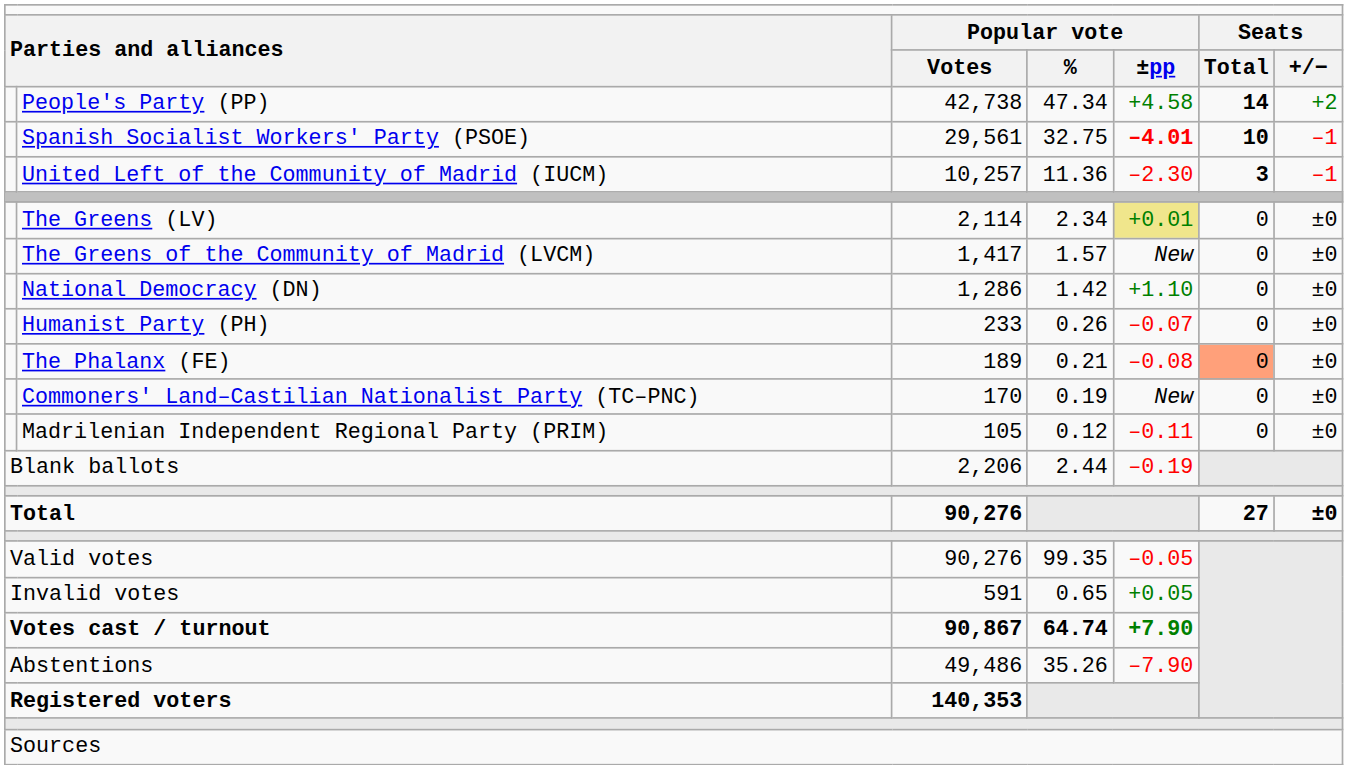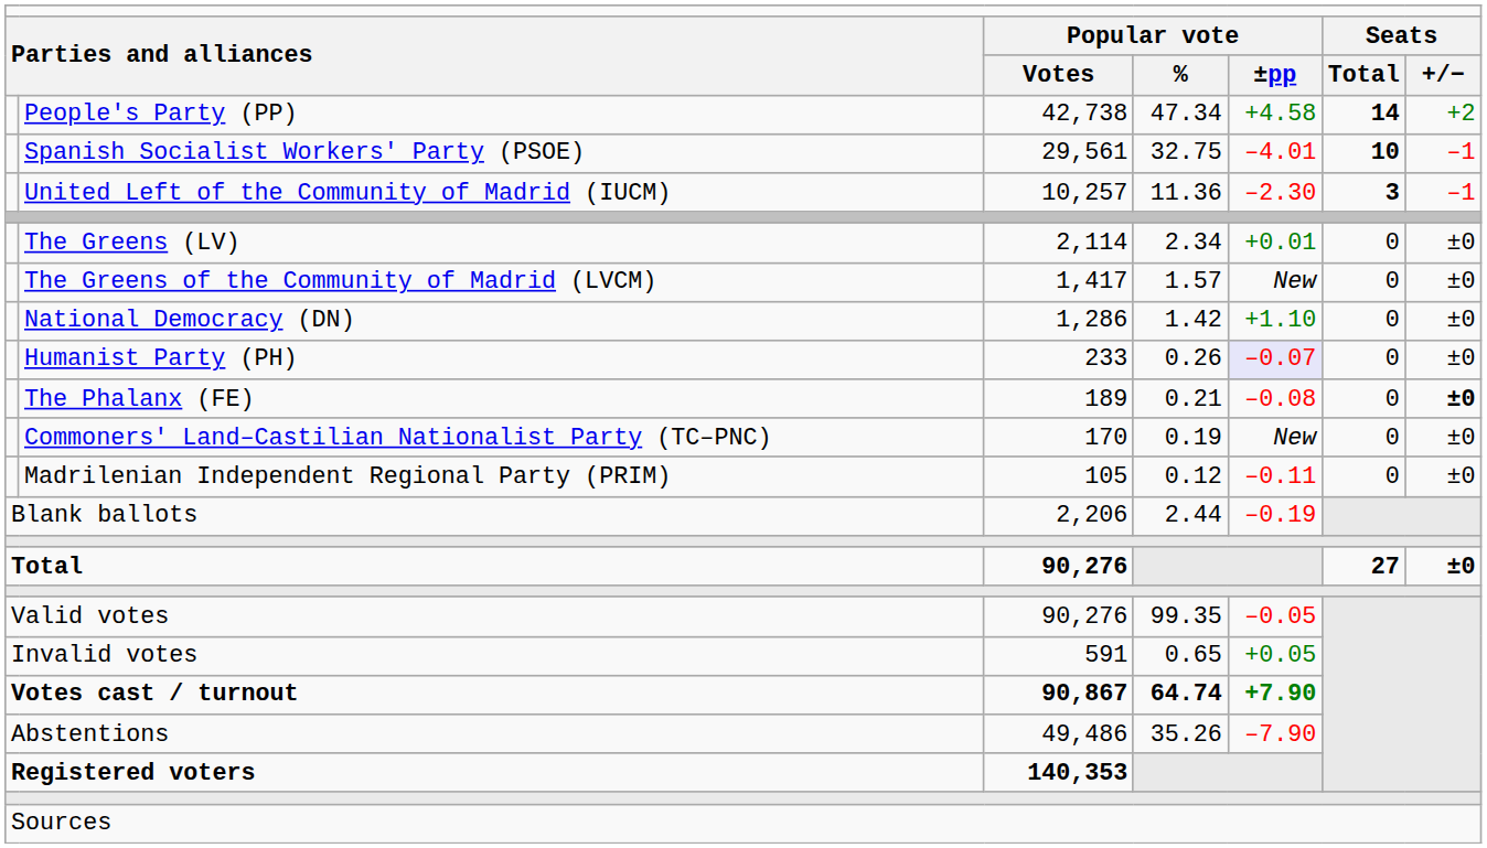Spanish Socialist Workers' Party (PSOE) | column 5: bold -> normal
The Greens (LV) | column 5: khaki background -> no background
Humanist Party (PH) | column 5: no background -> lavender background
The Phalanx (FE) | column 6: lightsalmon background -> no background
The Phalanx (FE) | column 7: normal -> bold
